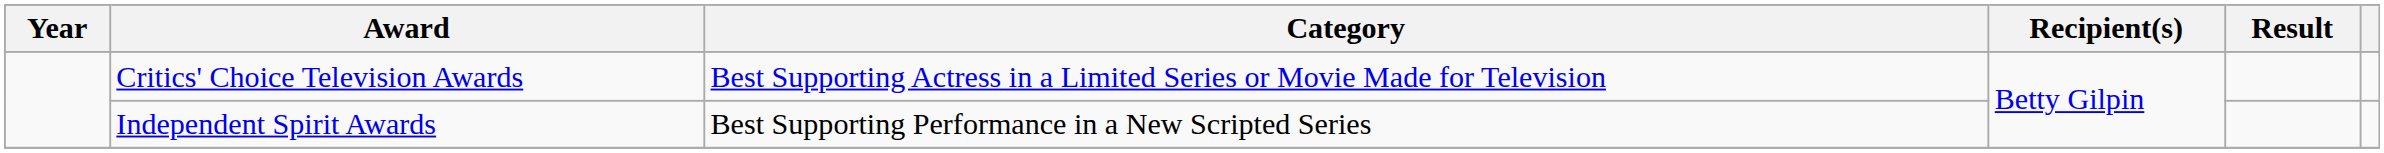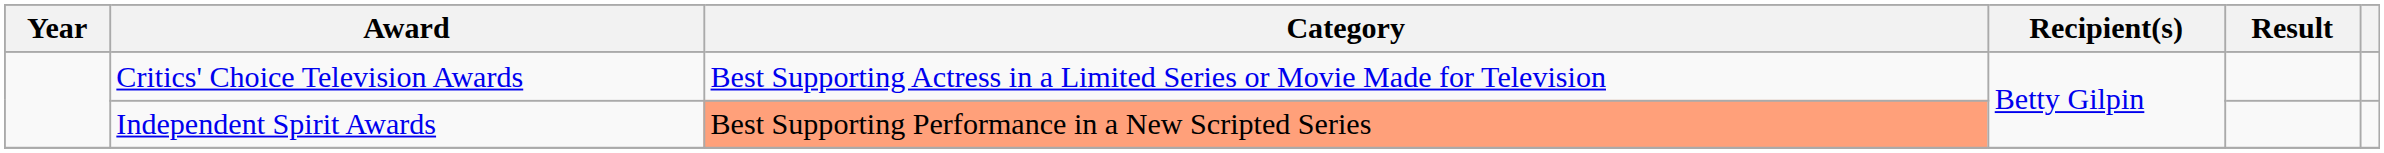Independent Spirit Awards | Category: no background -> lightsalmon background
